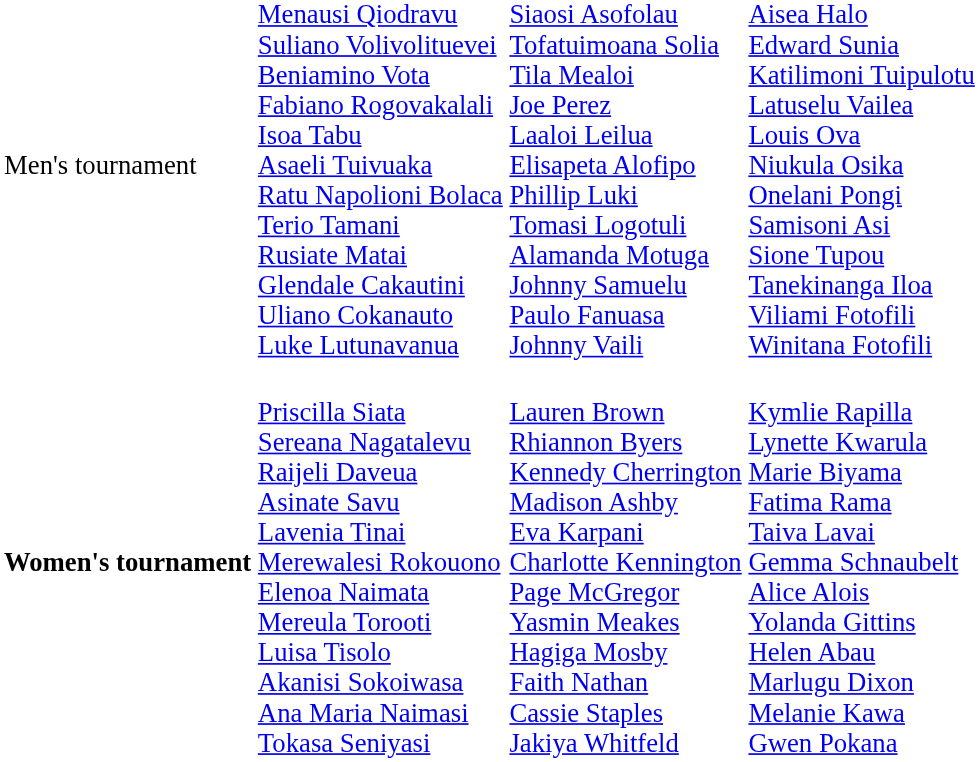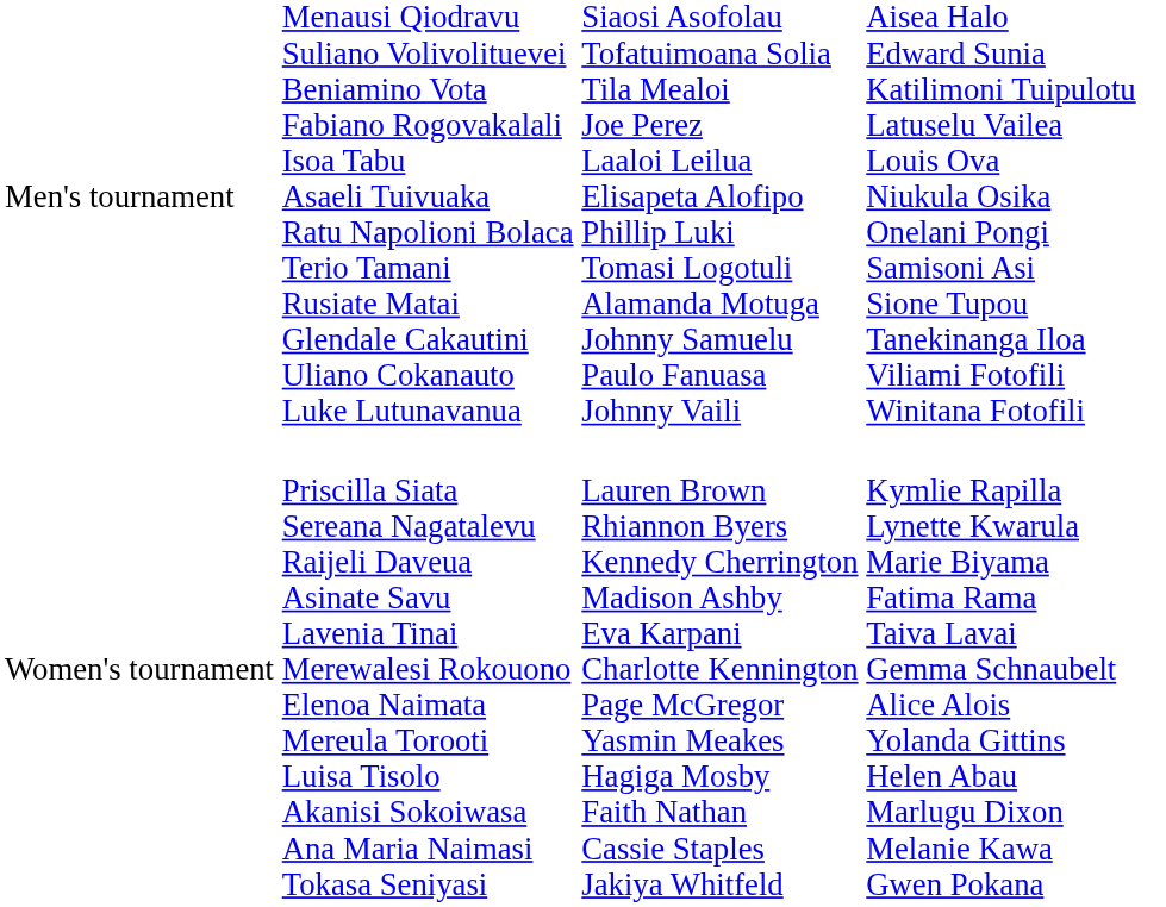Women's tournament | column 1: bold -> normal
